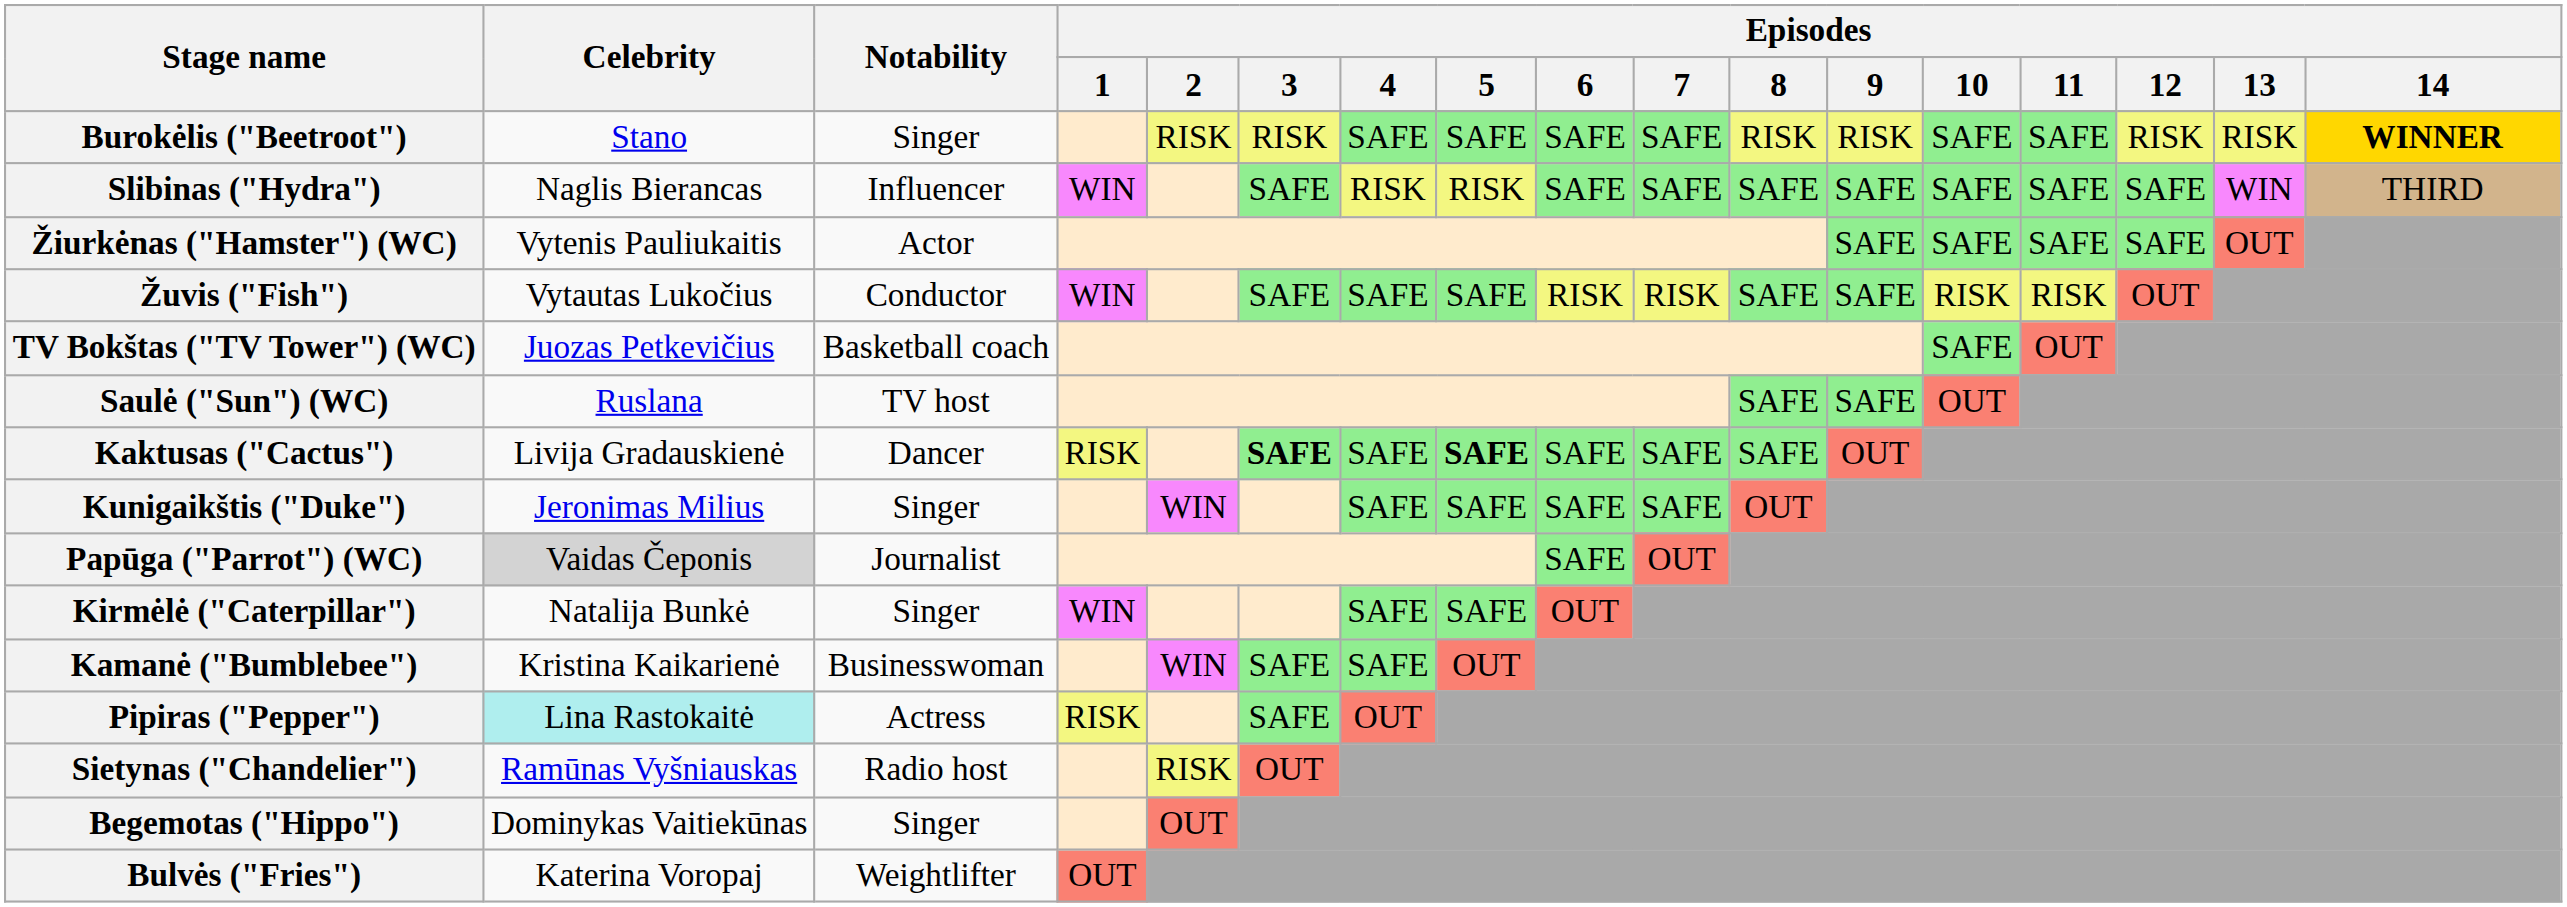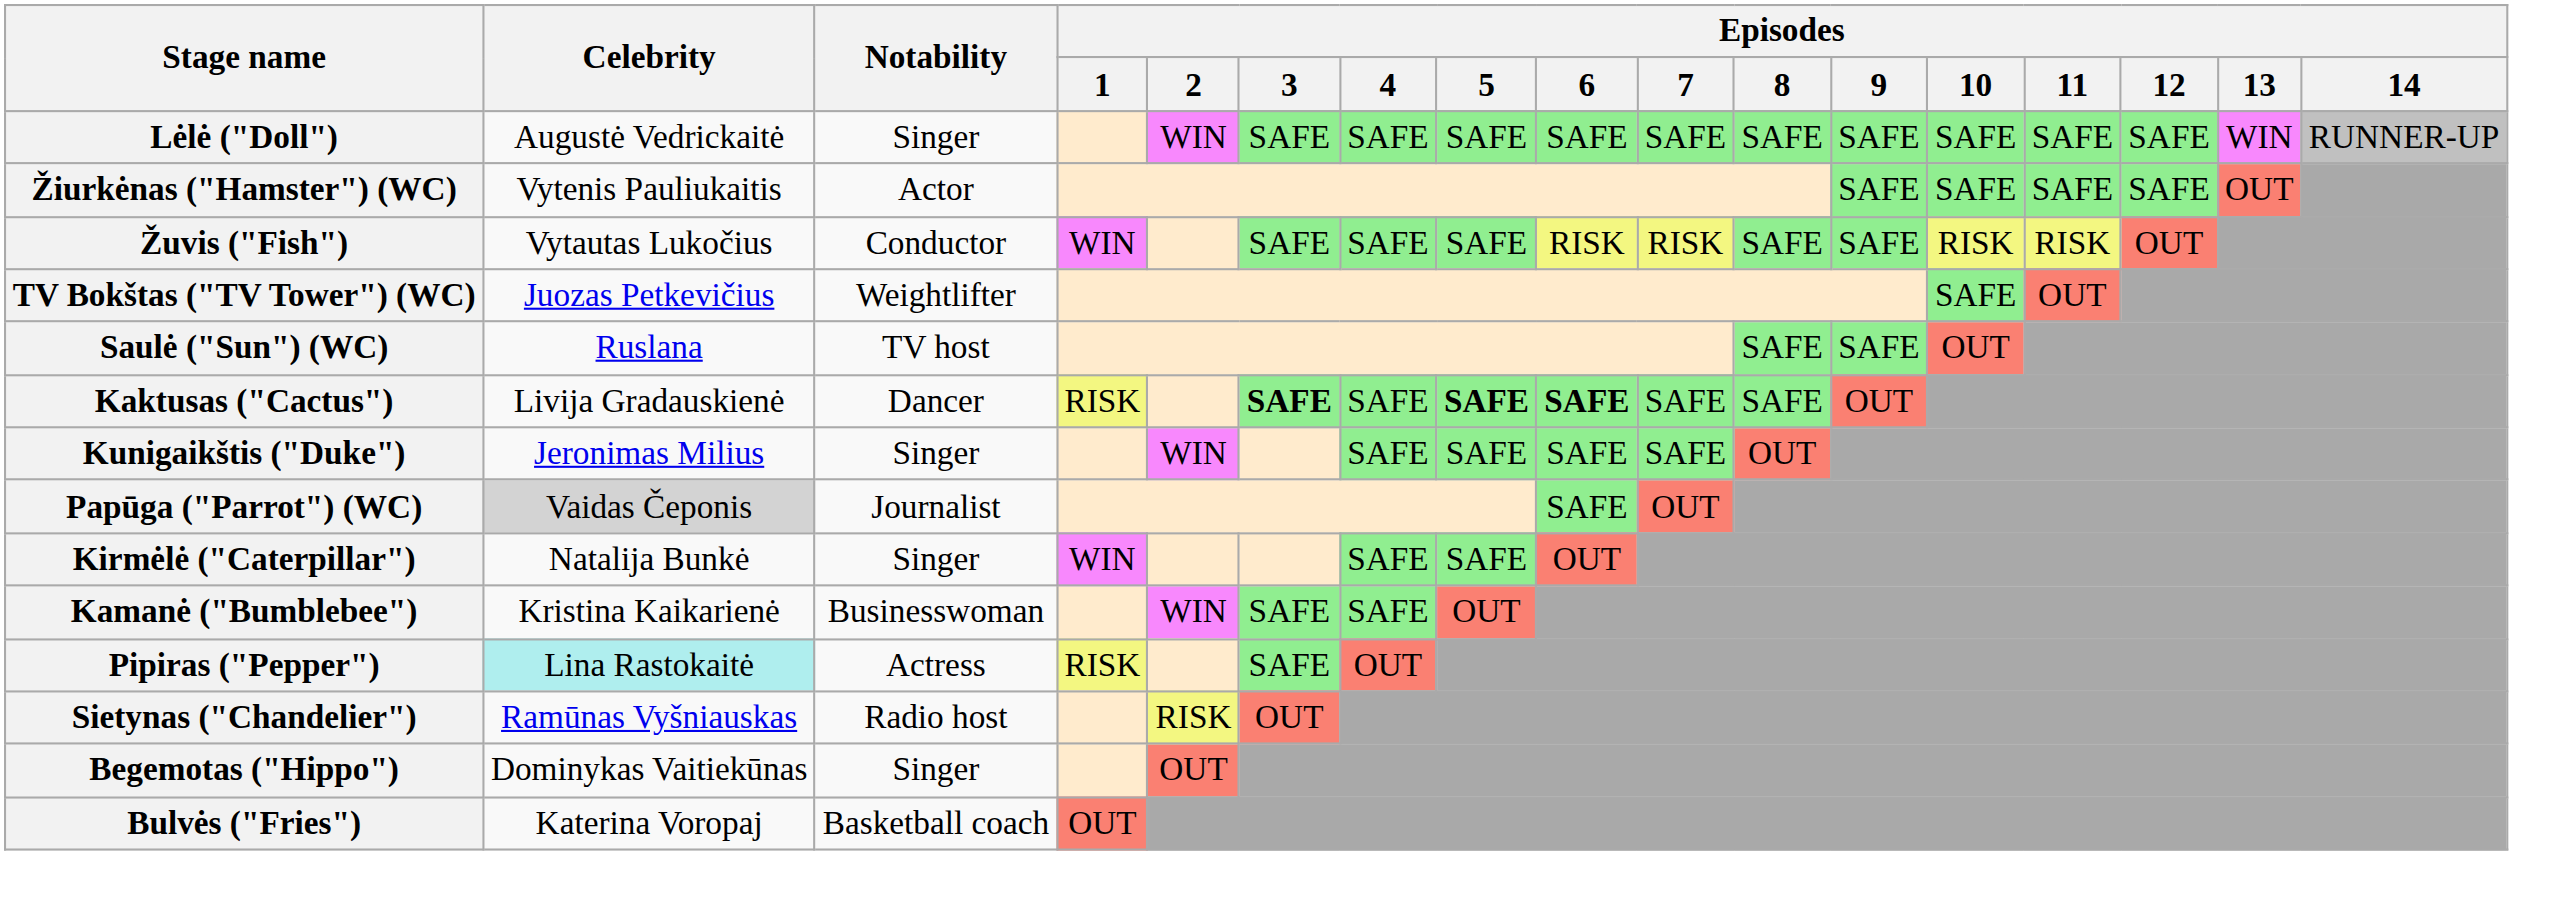- row: Burokėlis ("Beetroot") | Stano | Singer | RISK | RISK | SAFE | SAFE | SAFE | SAFE | RISK | RISK | SAFE | SAFE | RISK | RISK | WINNER
+ row: Lėlė ("Doll") | Augustė Vedrickaitė | Singer | WIN | SAFE | SAFE | SAFE | SAFE | SAFE | SAFE | SAFE | SAFE | SAFE | SAFE | WIN | RUNNER-UP
- row: Slibinas ("Hydra") | Naglis Bierancas | Influencer | WIN | SAFE | RISK | RISK | SAFE | SAFE | SAFE | SAFE | SAFE | SAFE | SAFE | WIN | THIRD
TV Bokštas ("TV Tower") (WC) | Notability: Basketball coach -> Weightlifter
Kaktusas ("Cactus") | Episodes / 6: normal -> bold
Bulvės ("Fries") | Notability: Weightlifter -> Basketball coach
